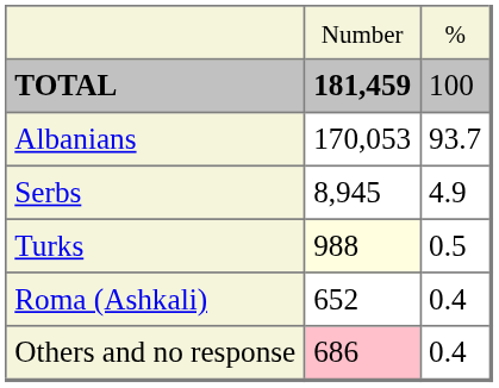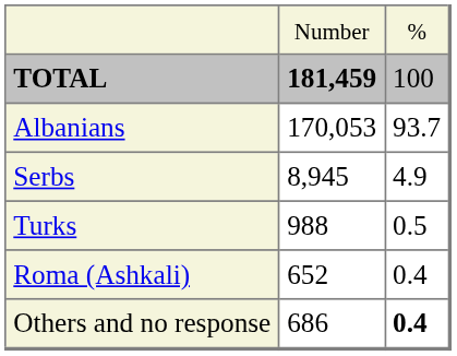Turks | column 2: lightyellow background -> no background
Others and no response | column 2: pink background -> no background
Others and no response | column 3: normal -> bold
